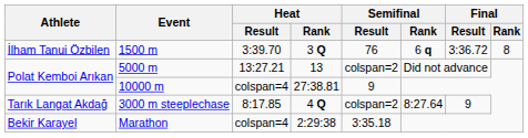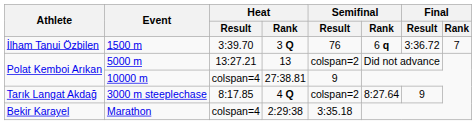1500 m | Final / Rank: 8 -> 7
